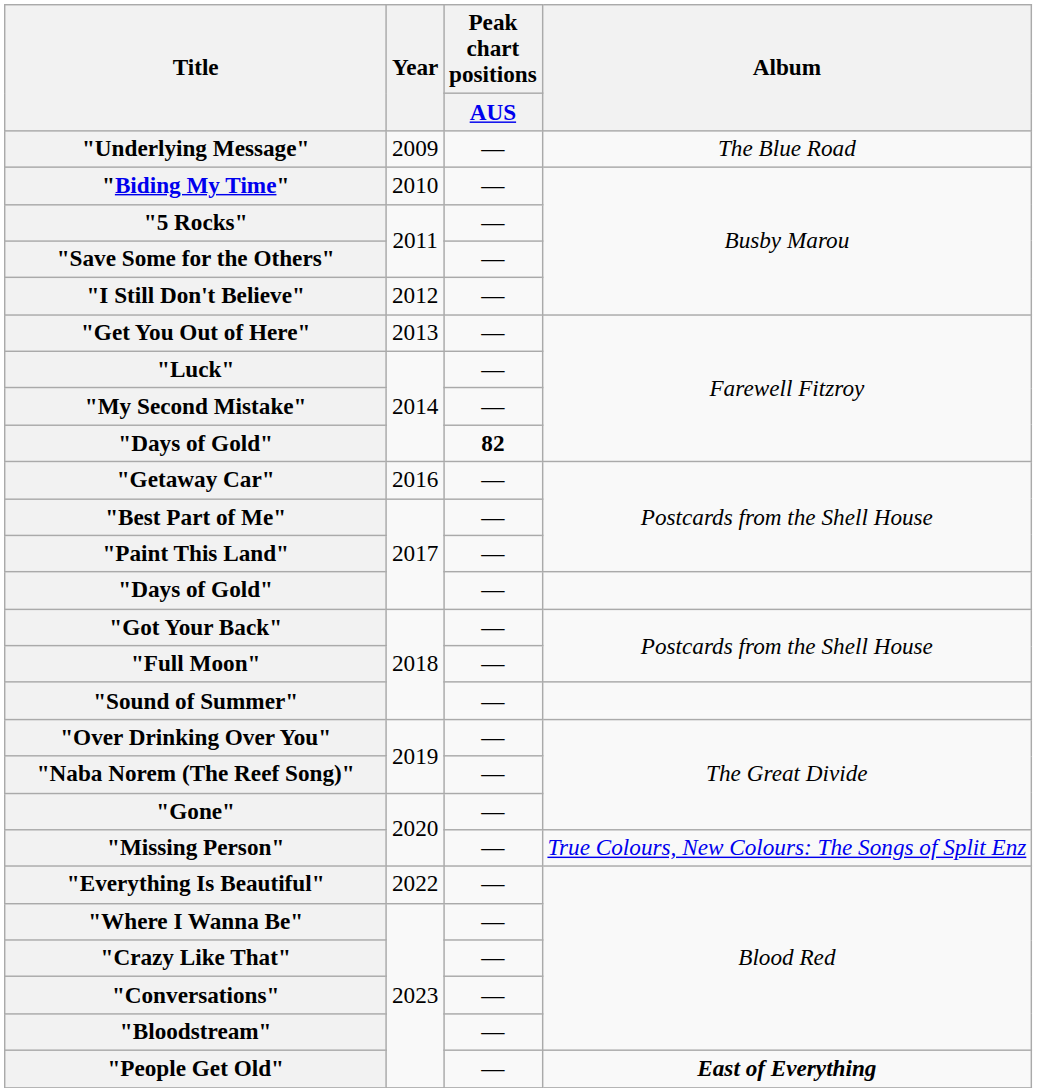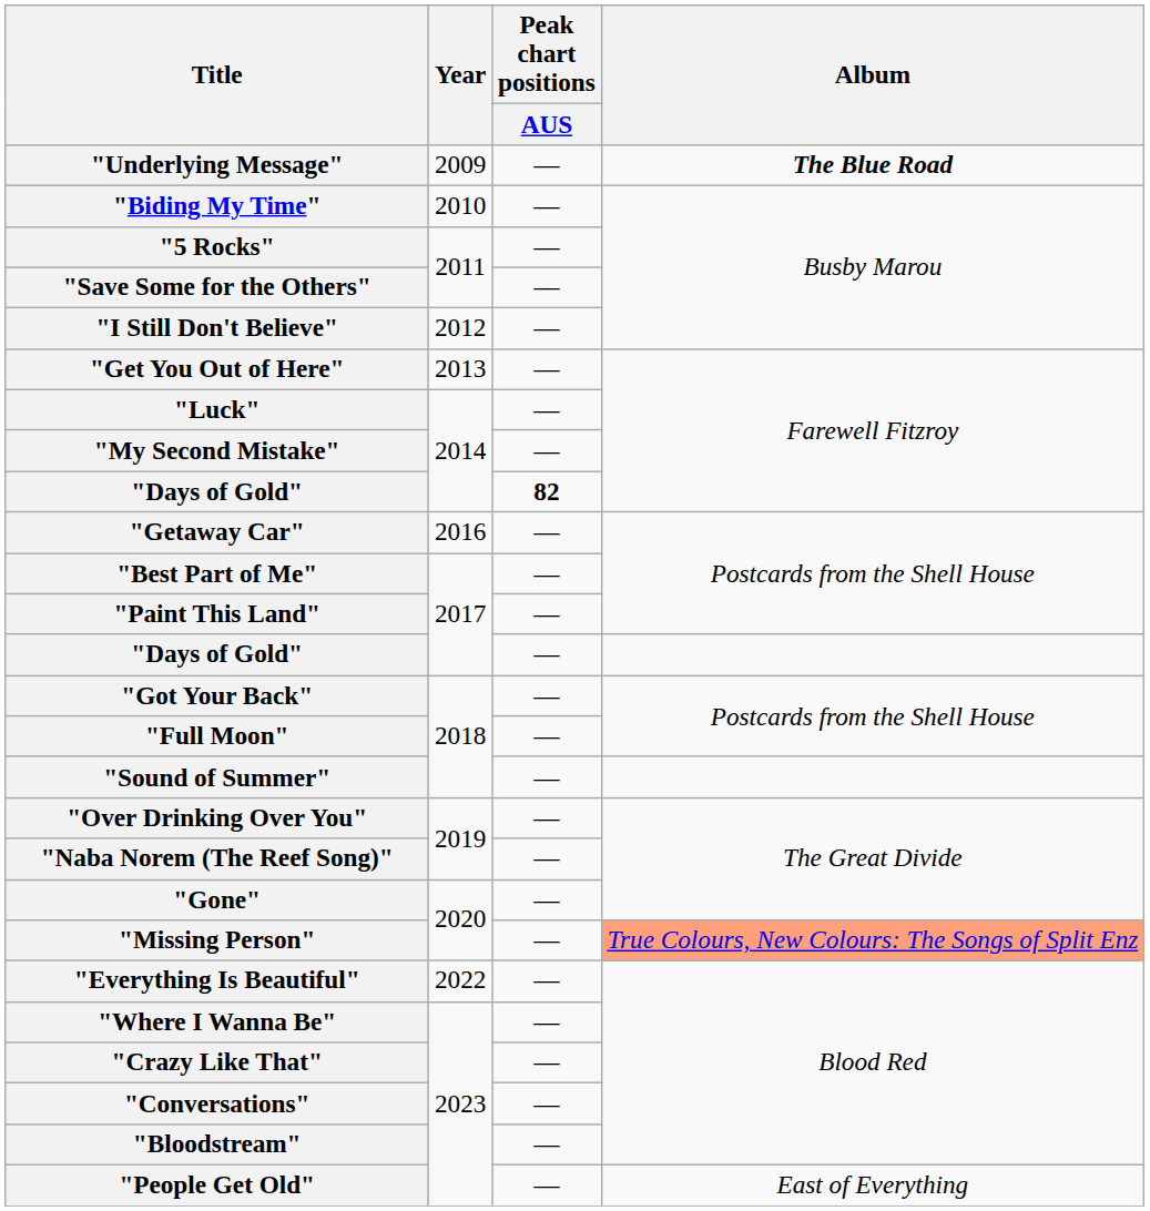"Underlying Message" | Album: normal -> bold
"Missing Person" | Album: no background -> lightsalmon background
"People Get Old" | Album: bold -> normal
